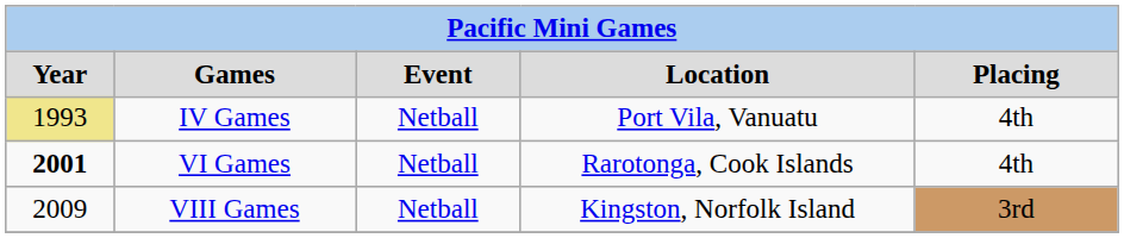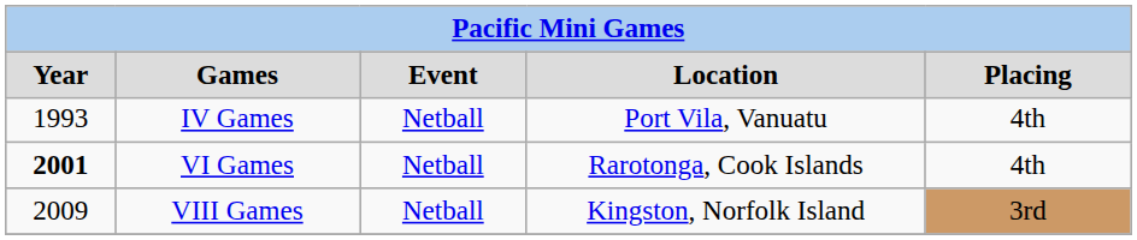IV Games | Year: khaki background -> no background
